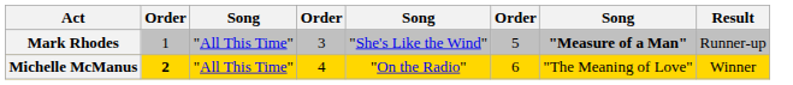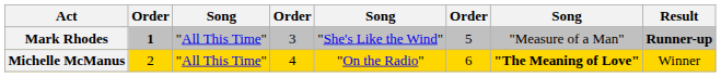row 2 | column 2: normal -> bold
row 2 | column 7: bold -> normal
row 2 | Result: normal -> bold
row 3 | column 2: bold -> normal
row 3 | column 7: normal -> bold
